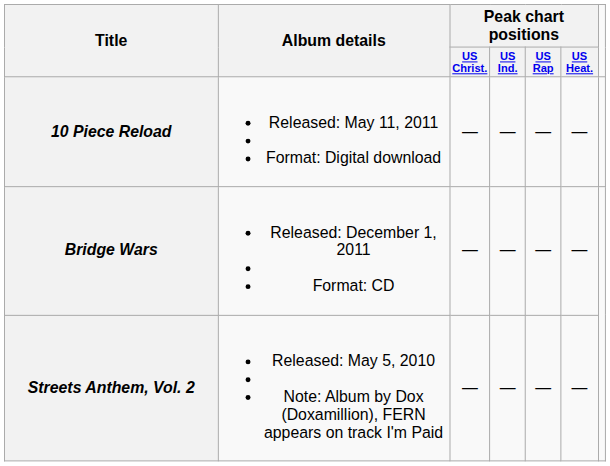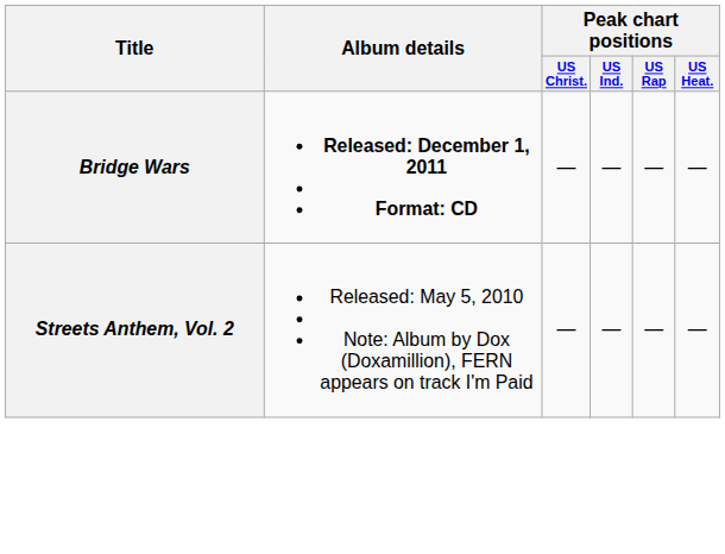- row: 10 Piece Reload | Released: May 11, 2011 Format: Digital download | — | — | — | —
Bridge Wars | Album details: normal -> bold
